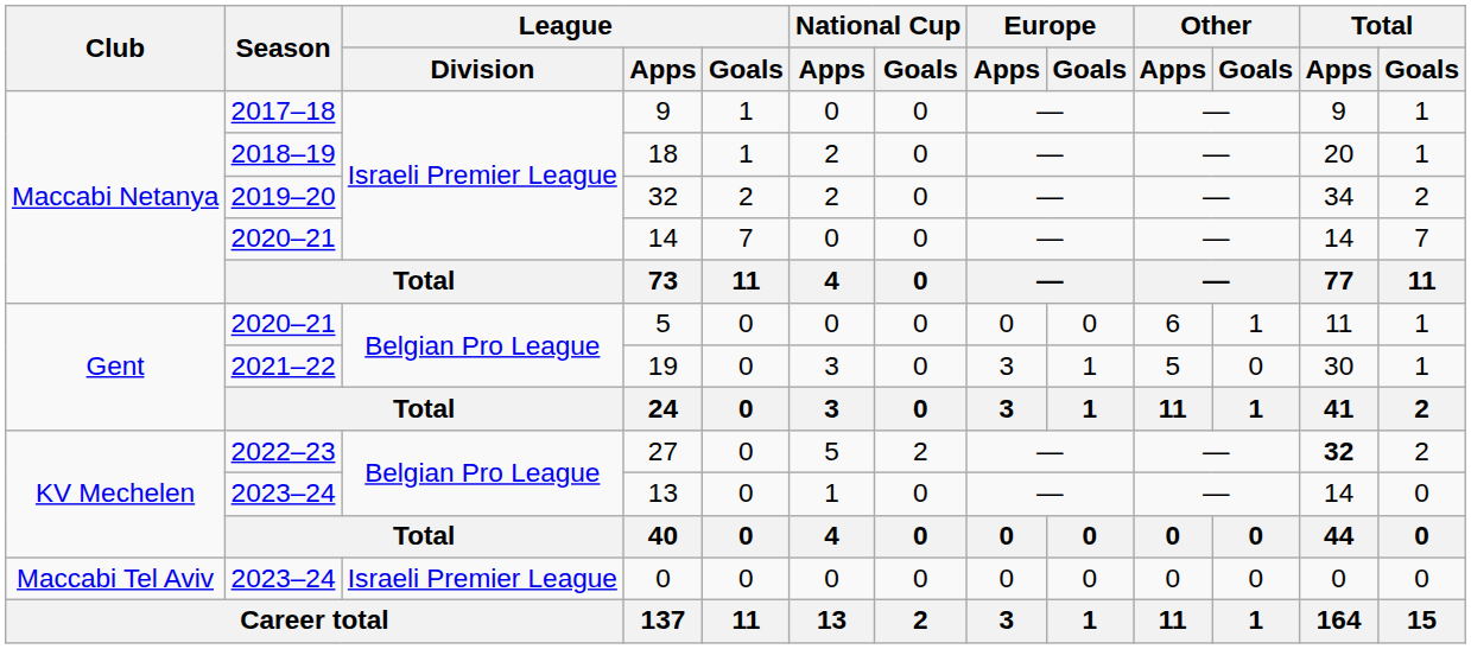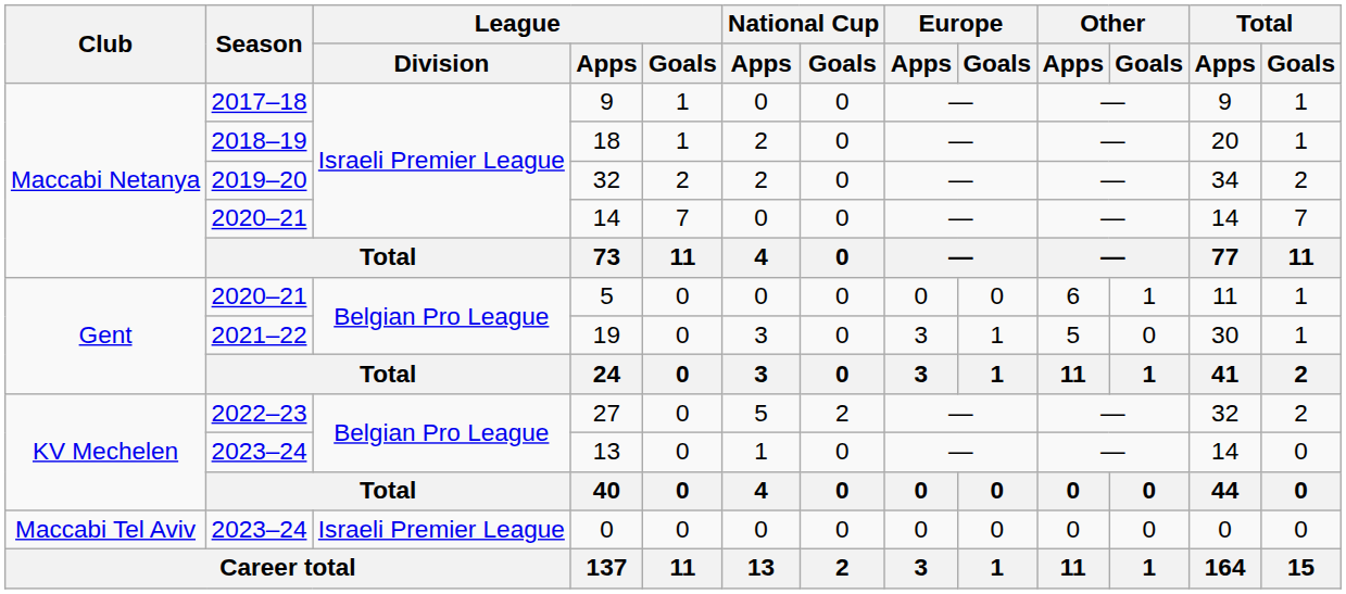27 | Total / Apps: bold -> normal
